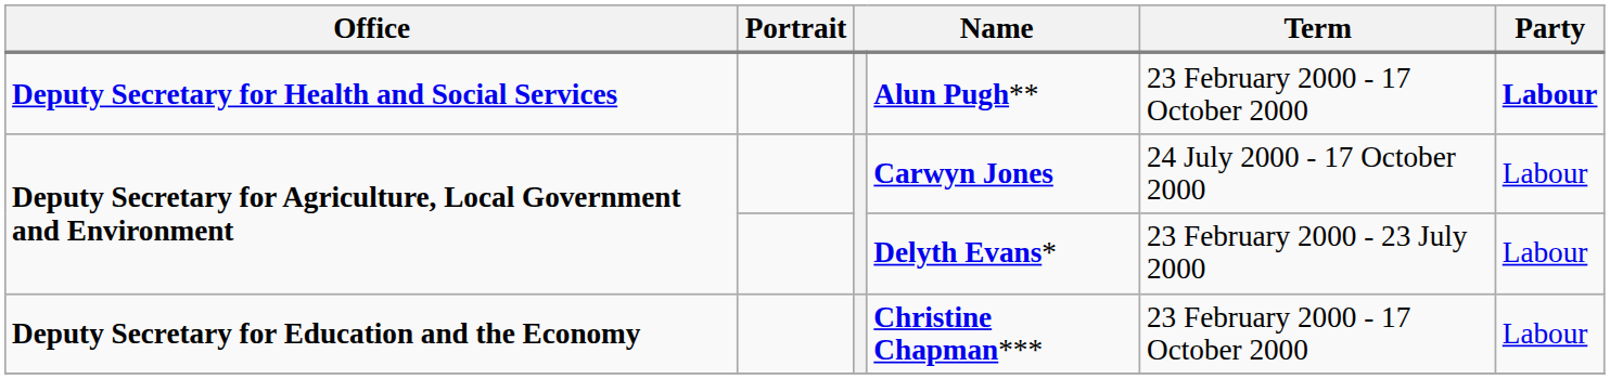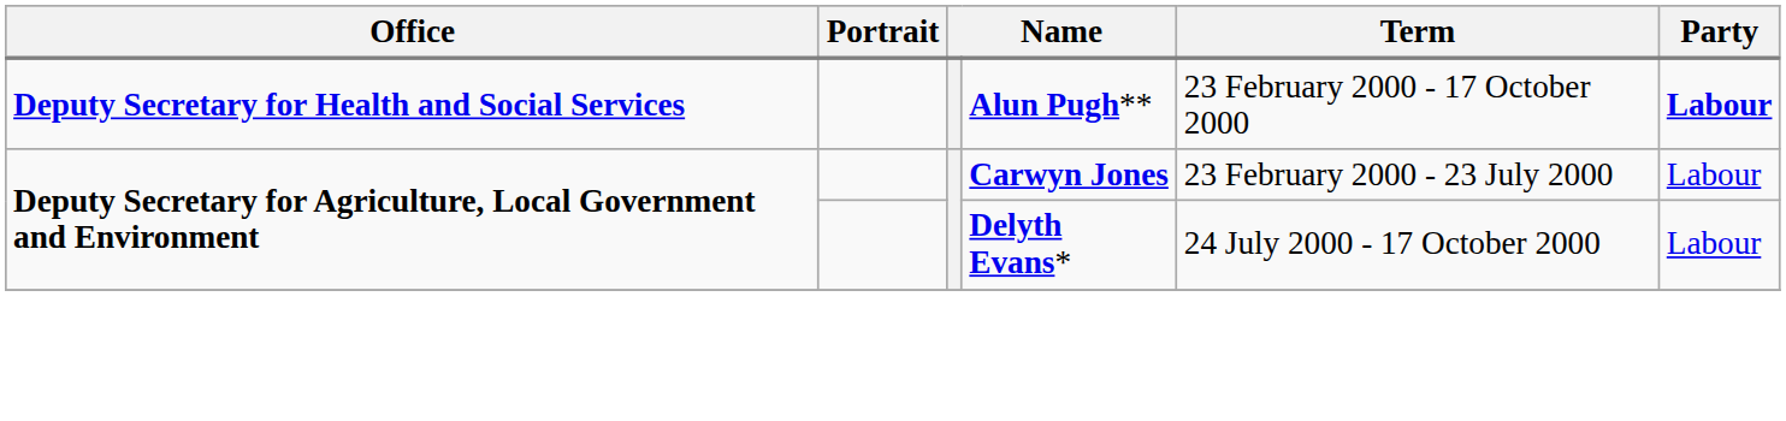Carwyn Jones | Term: 24 July 2000 - 17 October 2000 -> 23 February 2000 - 23 July 2000
Delyth Evans* | Term: 23 February 2000 - 23 July 2000 -> 24 July 2000 - 17 October 2000
- row: Deputy Secretary for Education and the Economy | Christine Chapman*** | 23 February 2000 - 17 October 2000 | Labour
